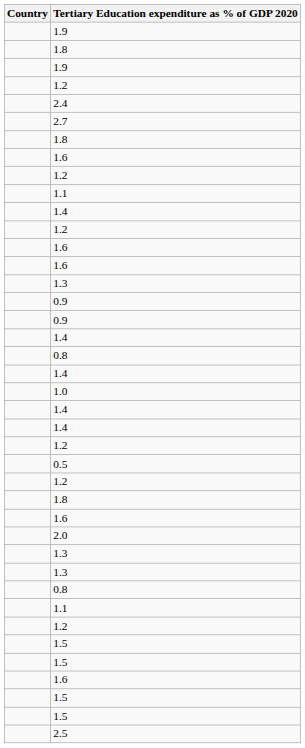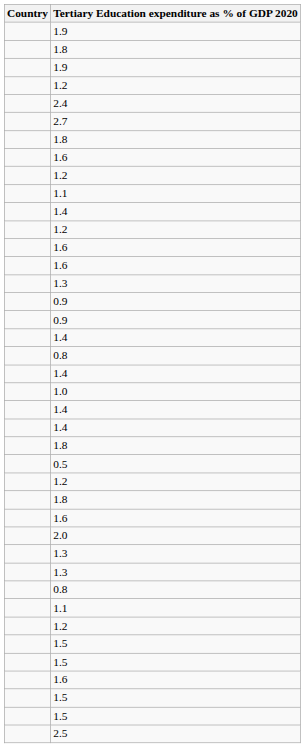row 25 | Tertiary Education expenditure as % of GDP 2020: 1.2 -> 1.8
